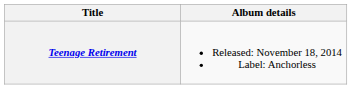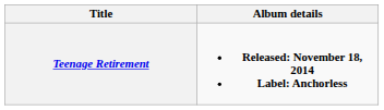Teenage Retirement | Album details: normal -> bold
